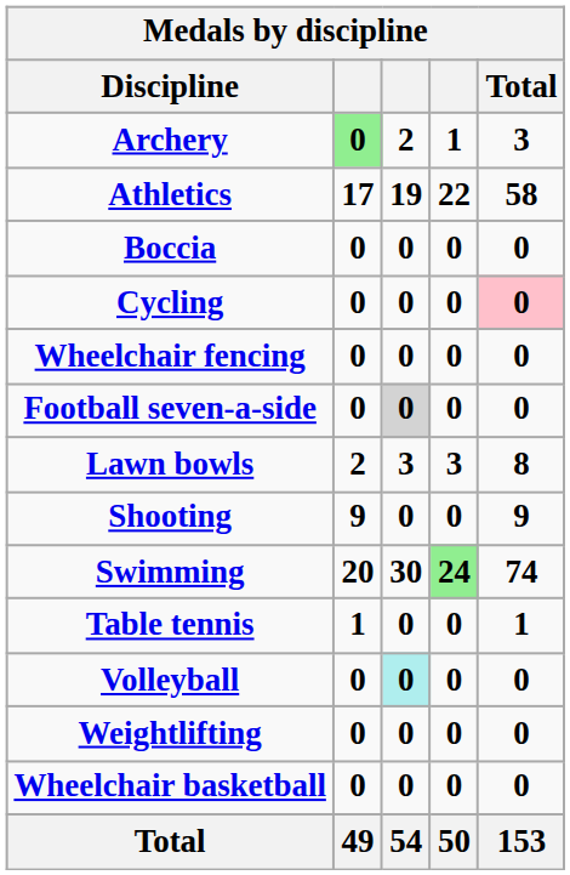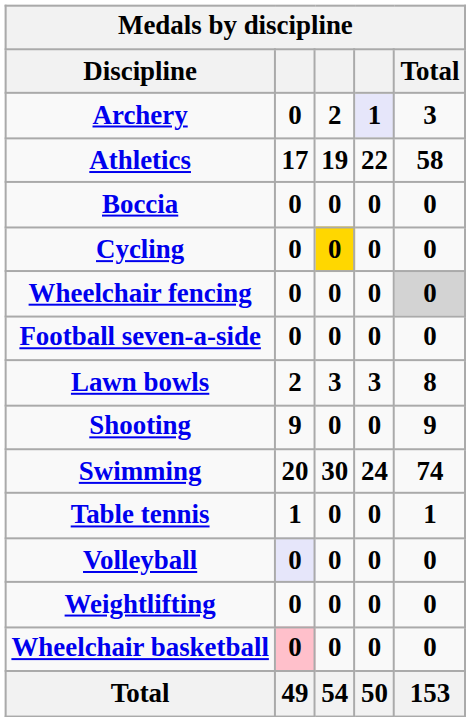Archery | column 2: lightgreen background -> no background
Archery | column 4: no background -> lavender background
Cycling | column 3: no background -> gold background
Cycling | Total: pink background -> no background
Wheelchair fencing | Total: no background -> lightgrey background
Football seven-a-side | column 3: lightgrey background -> no background
Swimming | column 4: lightgreen background -> no background
Volleyball | column 2: no background -> lavender background
Volleyball | column 3: paleturquoise background -> no background
Wheelchair basketball | column 2: no background -> pink background
